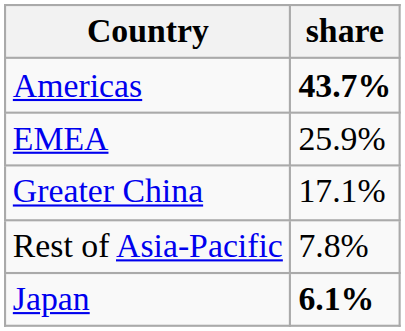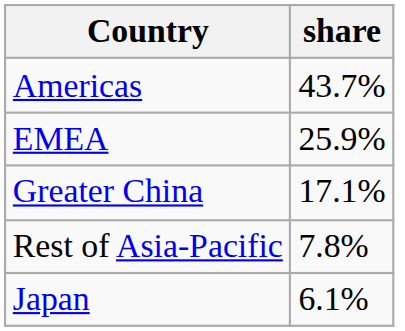Americas | share: bold -> normal
Japan | share: bold -> normal
